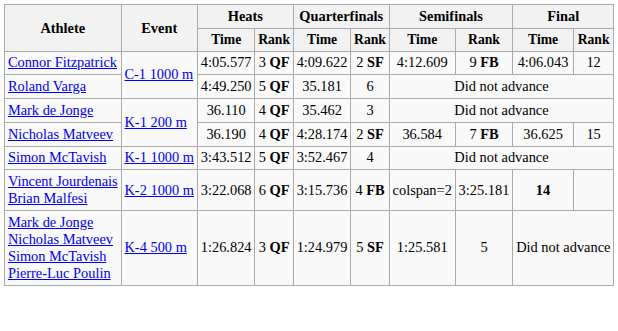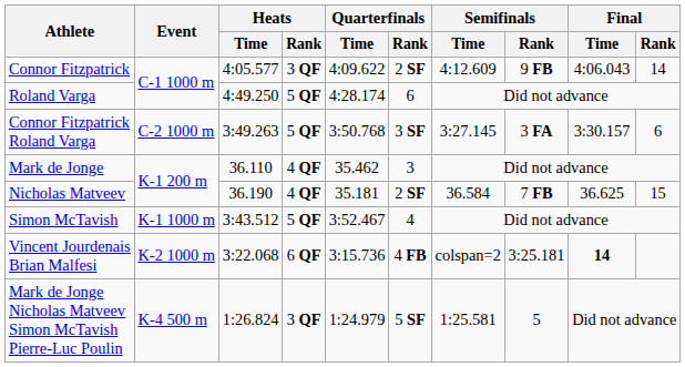Connor Fitzpatrick | Final / Rank: 12 -> 14
Roland Varga | Quarterfinals / Time: 35.181 -> 4:28.174
+ row: Connor Fitzpatrick Roland Varga | C-2 1000 m | 3:49.263 | 5 QF | 3:50.768 | 3 SF | 3:27.145 | 3 FA | 3:30.157 | 6
Nicholas Matveev | Quarterfinals / Time: 4:28.174 -> 35.181
